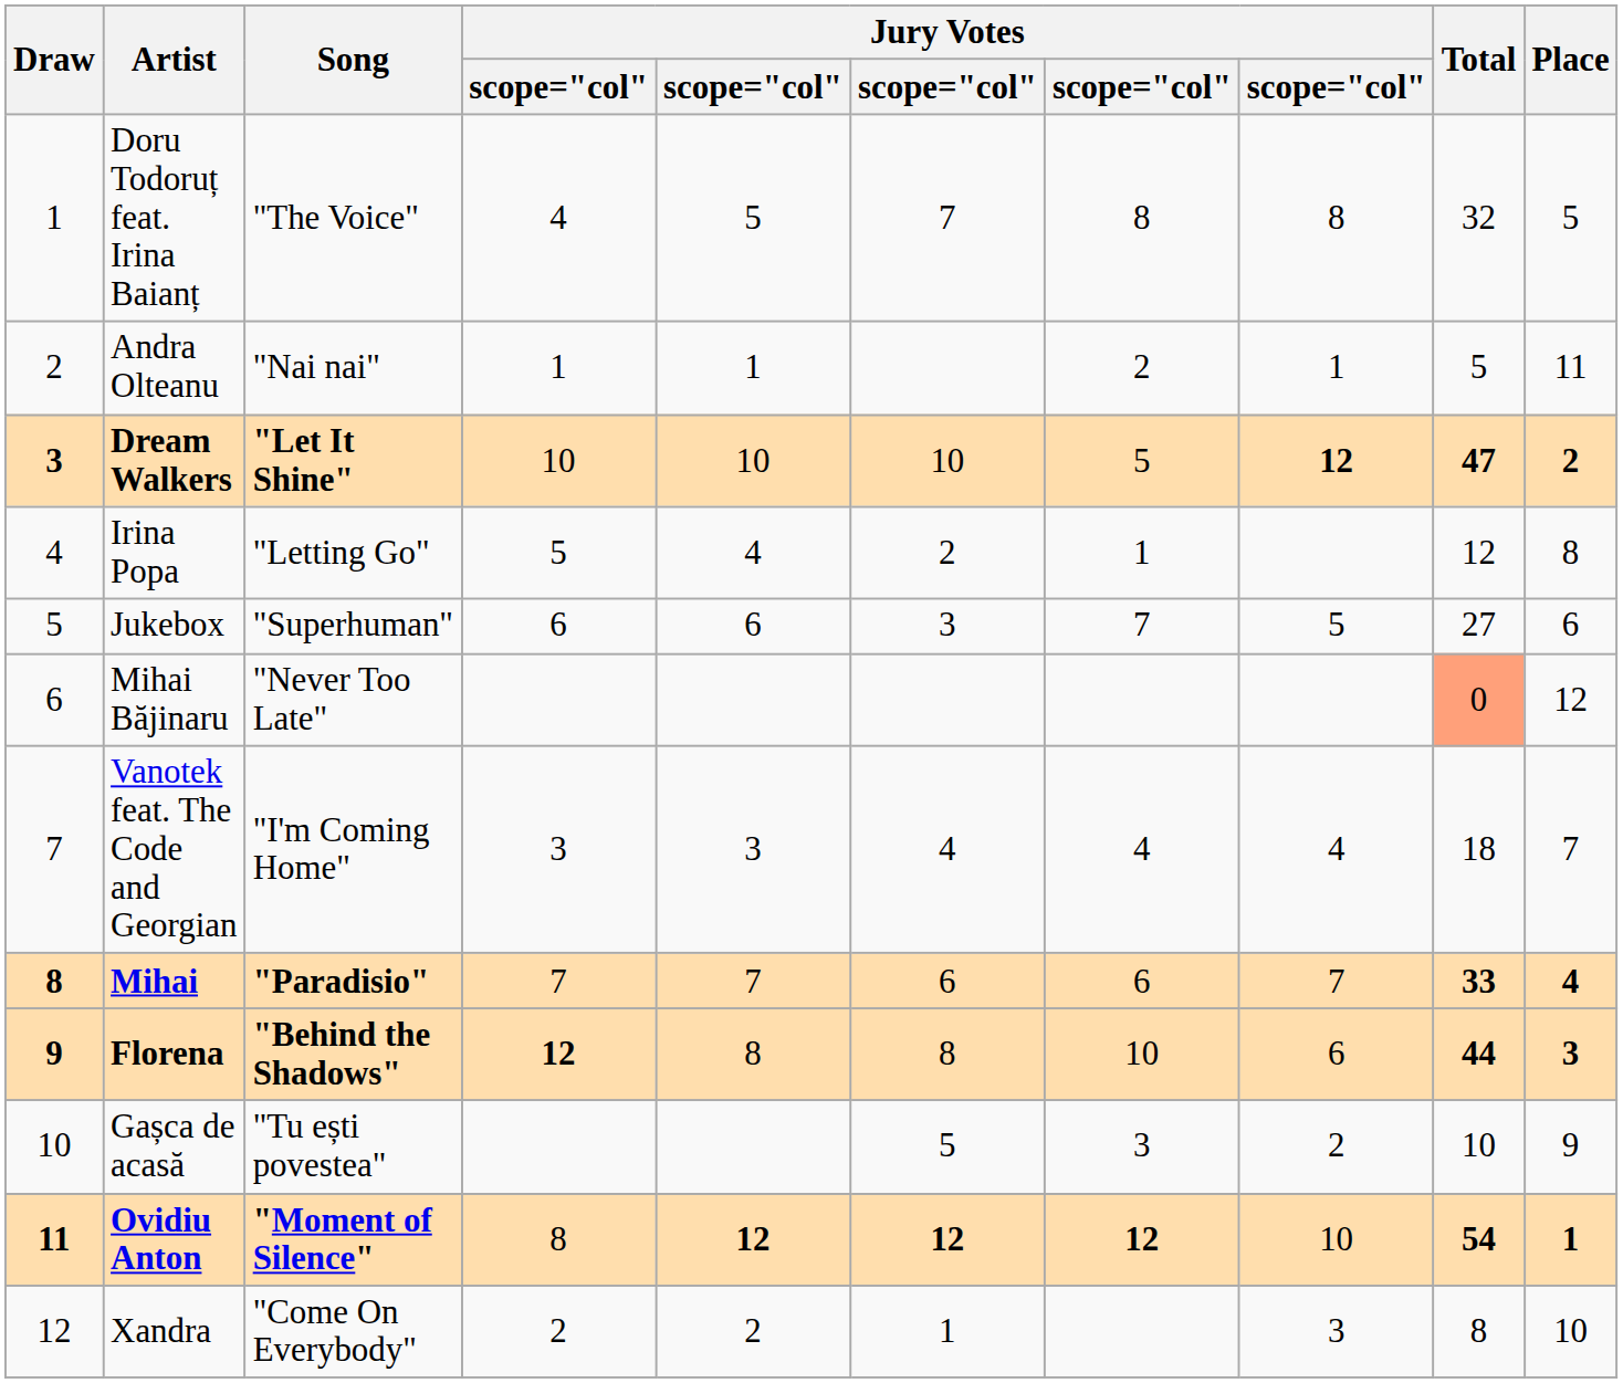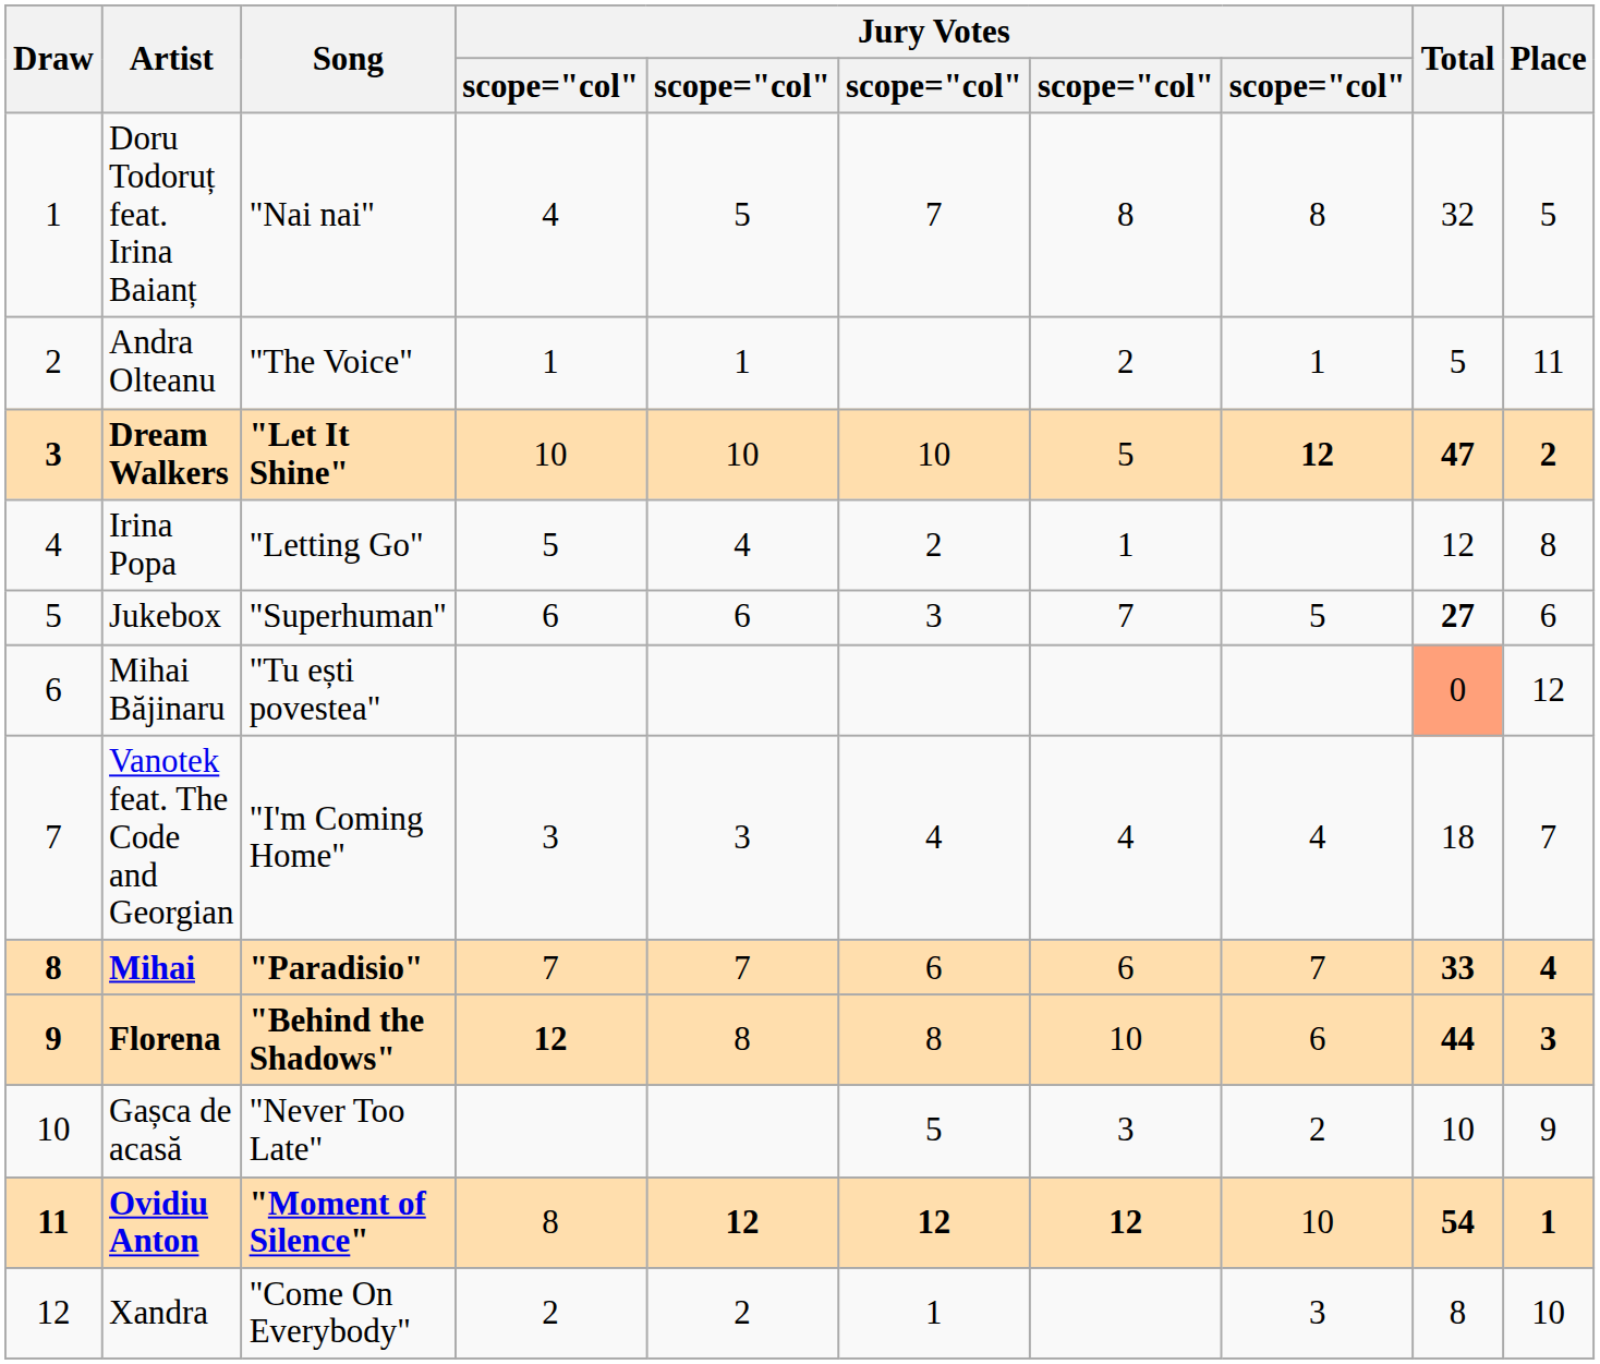Doru Todoruț feat. Irina Baianț | Song: "The Voice" -> "Nai nai"
Andra Olteanu | Song: "Nai nai" -> "The Voice"
Jukebox | Total: normal -> bold
Mihai Băjinaru | Song: "Never Too Late" -> "Tu ești povestea"
Gașca de acasă | Song: "Tu ești povestea" -> "Never Too Late"
